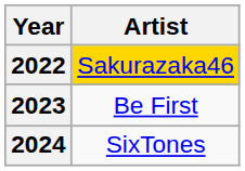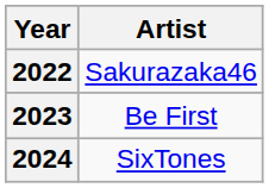2022 | Artist: gold background -> no background
